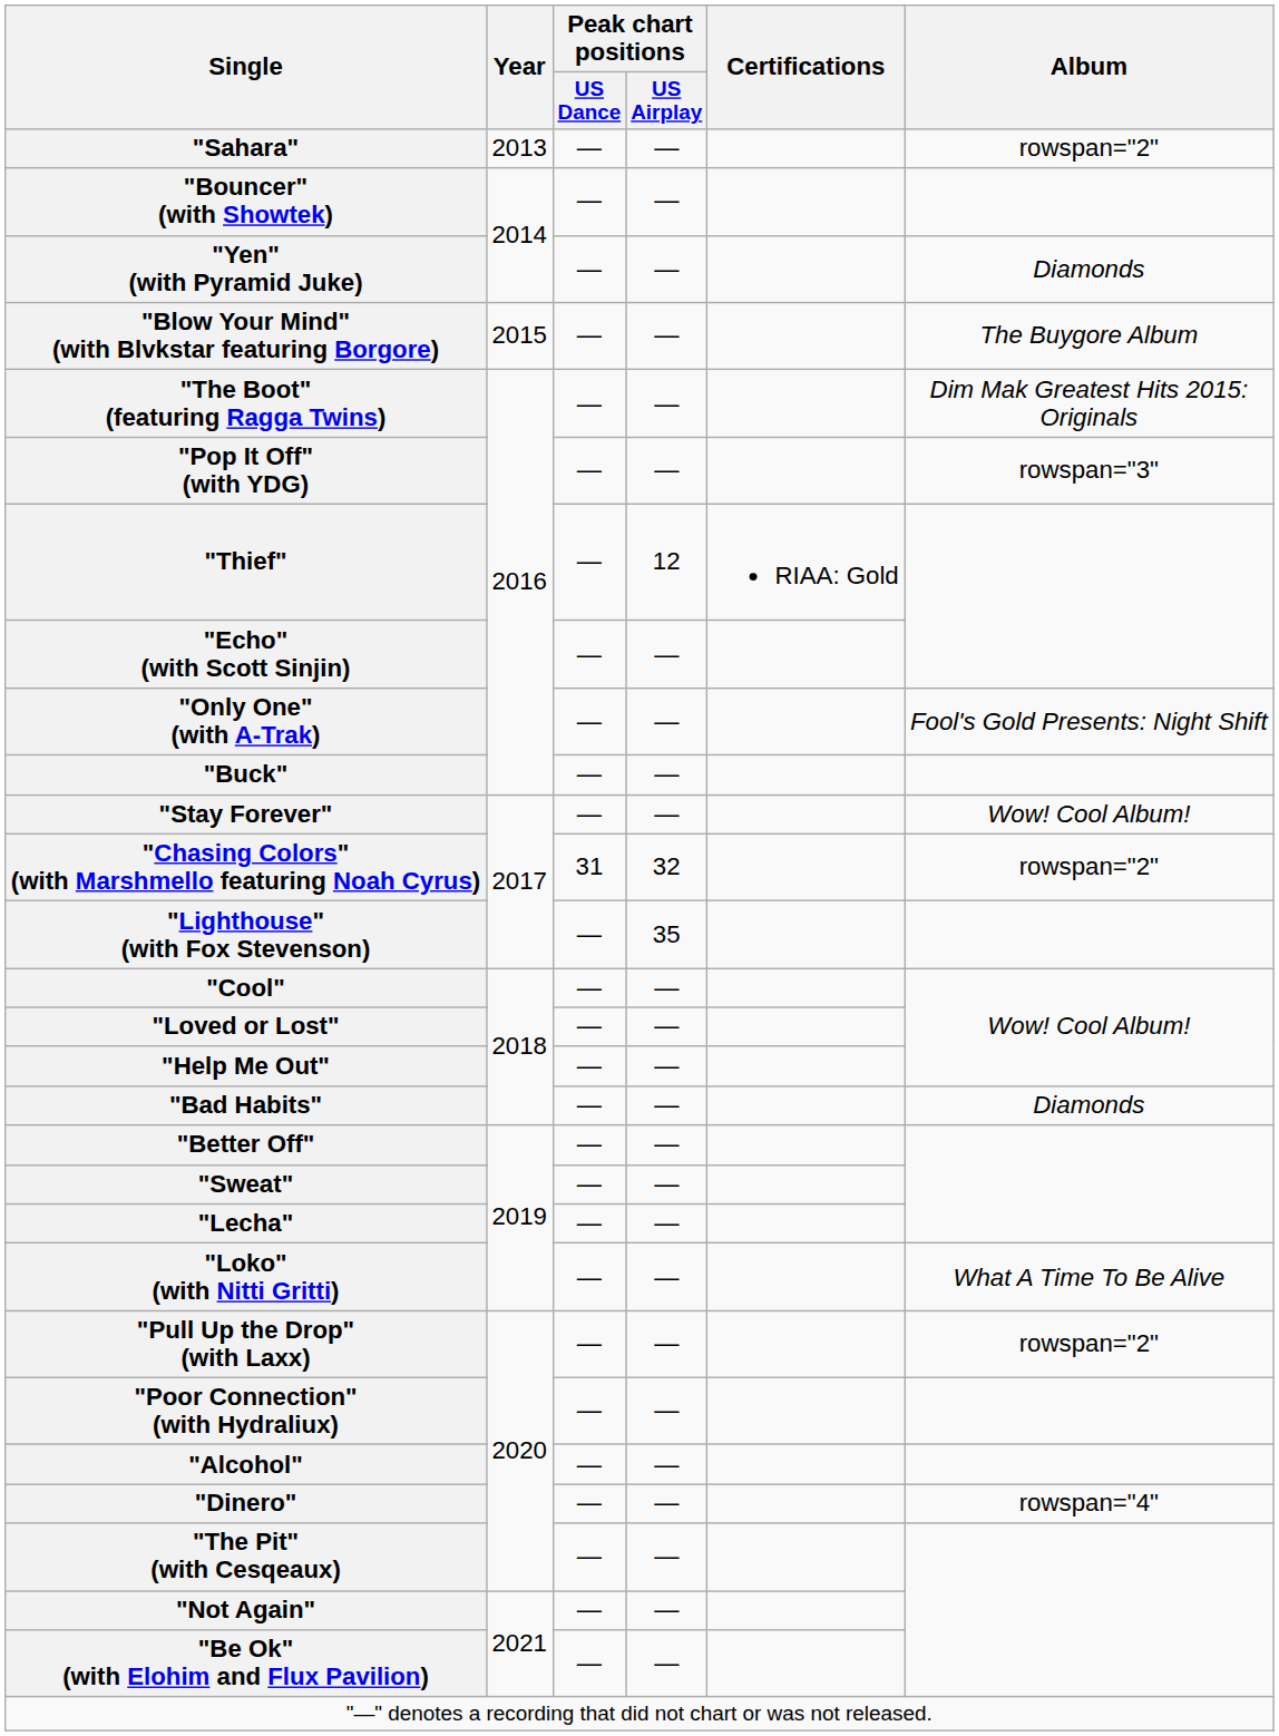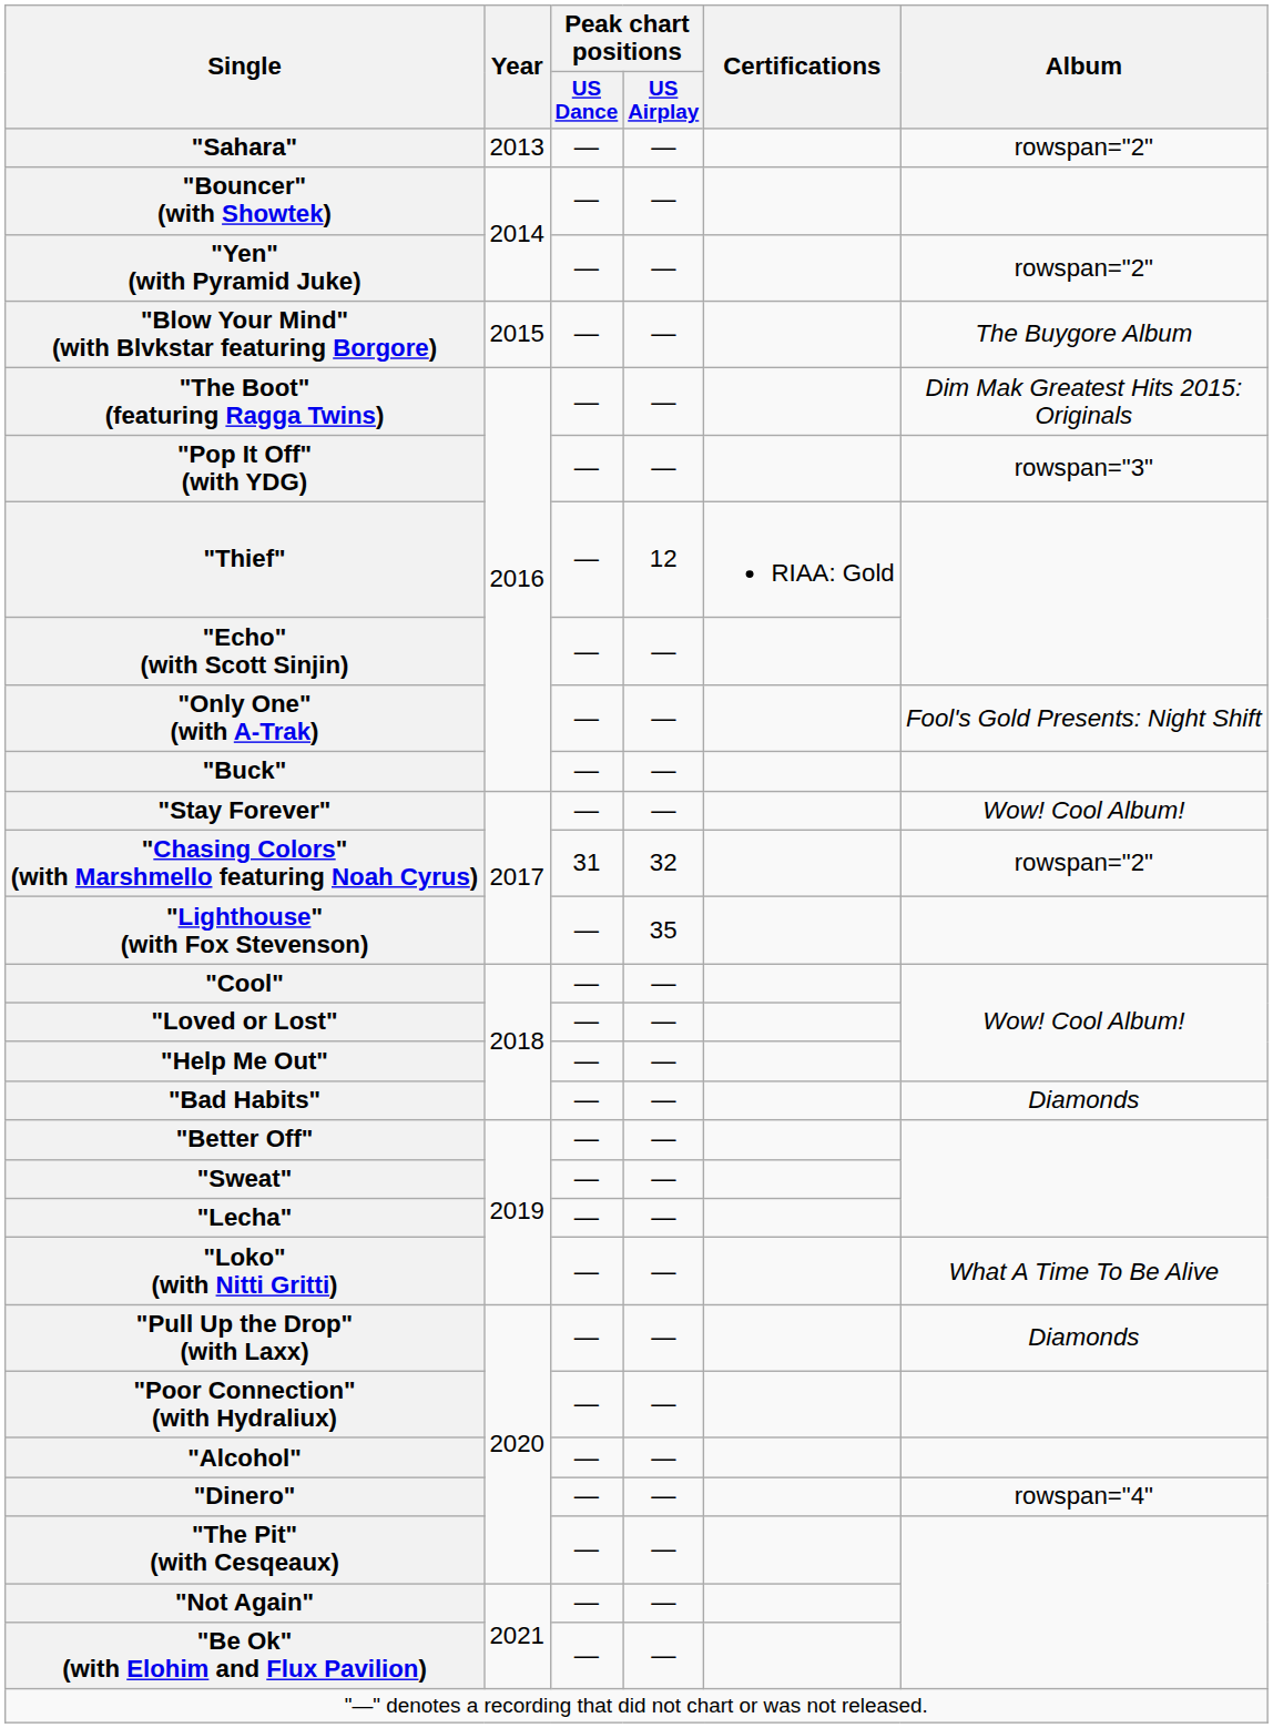"Yen" (with Pyramid Juke) | Album: Diamonds -> rowspan="2"
"Pull Up the Drop" (with Laxx) | Album: rowspan="2" -> Diamonds
